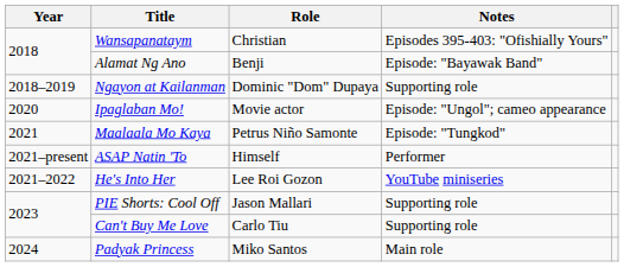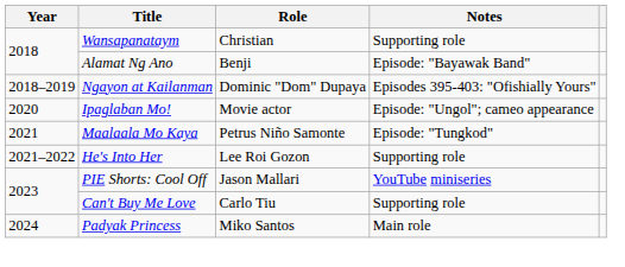Wansapanataym | Notes: Episodes 395-403: "Ofishially Yours" -> Supporting role
Ngayon at Kailanman | Notes: Supporting role -> Episodes 395-403: "Ofishially Yours"
- row: 2021–present | ASAP Natin 'To | Himself | Performer
He's Into Her | Notes: YouTube miniseries -> Supporting role
PIE Shorts: Cool Off | Notes: Supporting role -> YouTube miniseries
